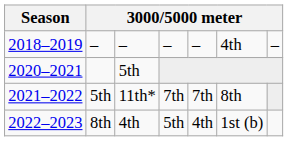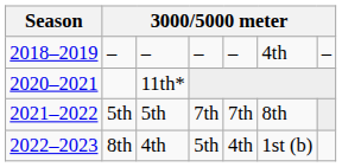row 3 | column 3: 5th -> 11th*
row 4 | column 3: 11th* -> 5th
